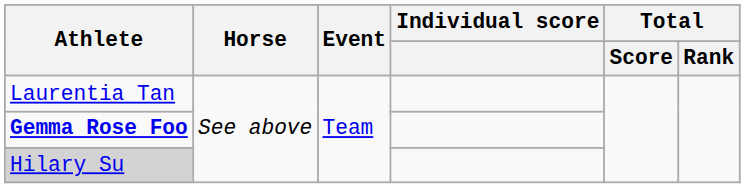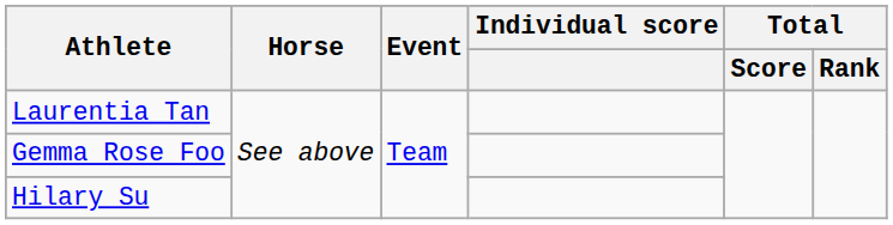Gemma Rose Foo | Athlete: bold -> normal
Hilary Su | Athlete: lightgrey background -> no background
